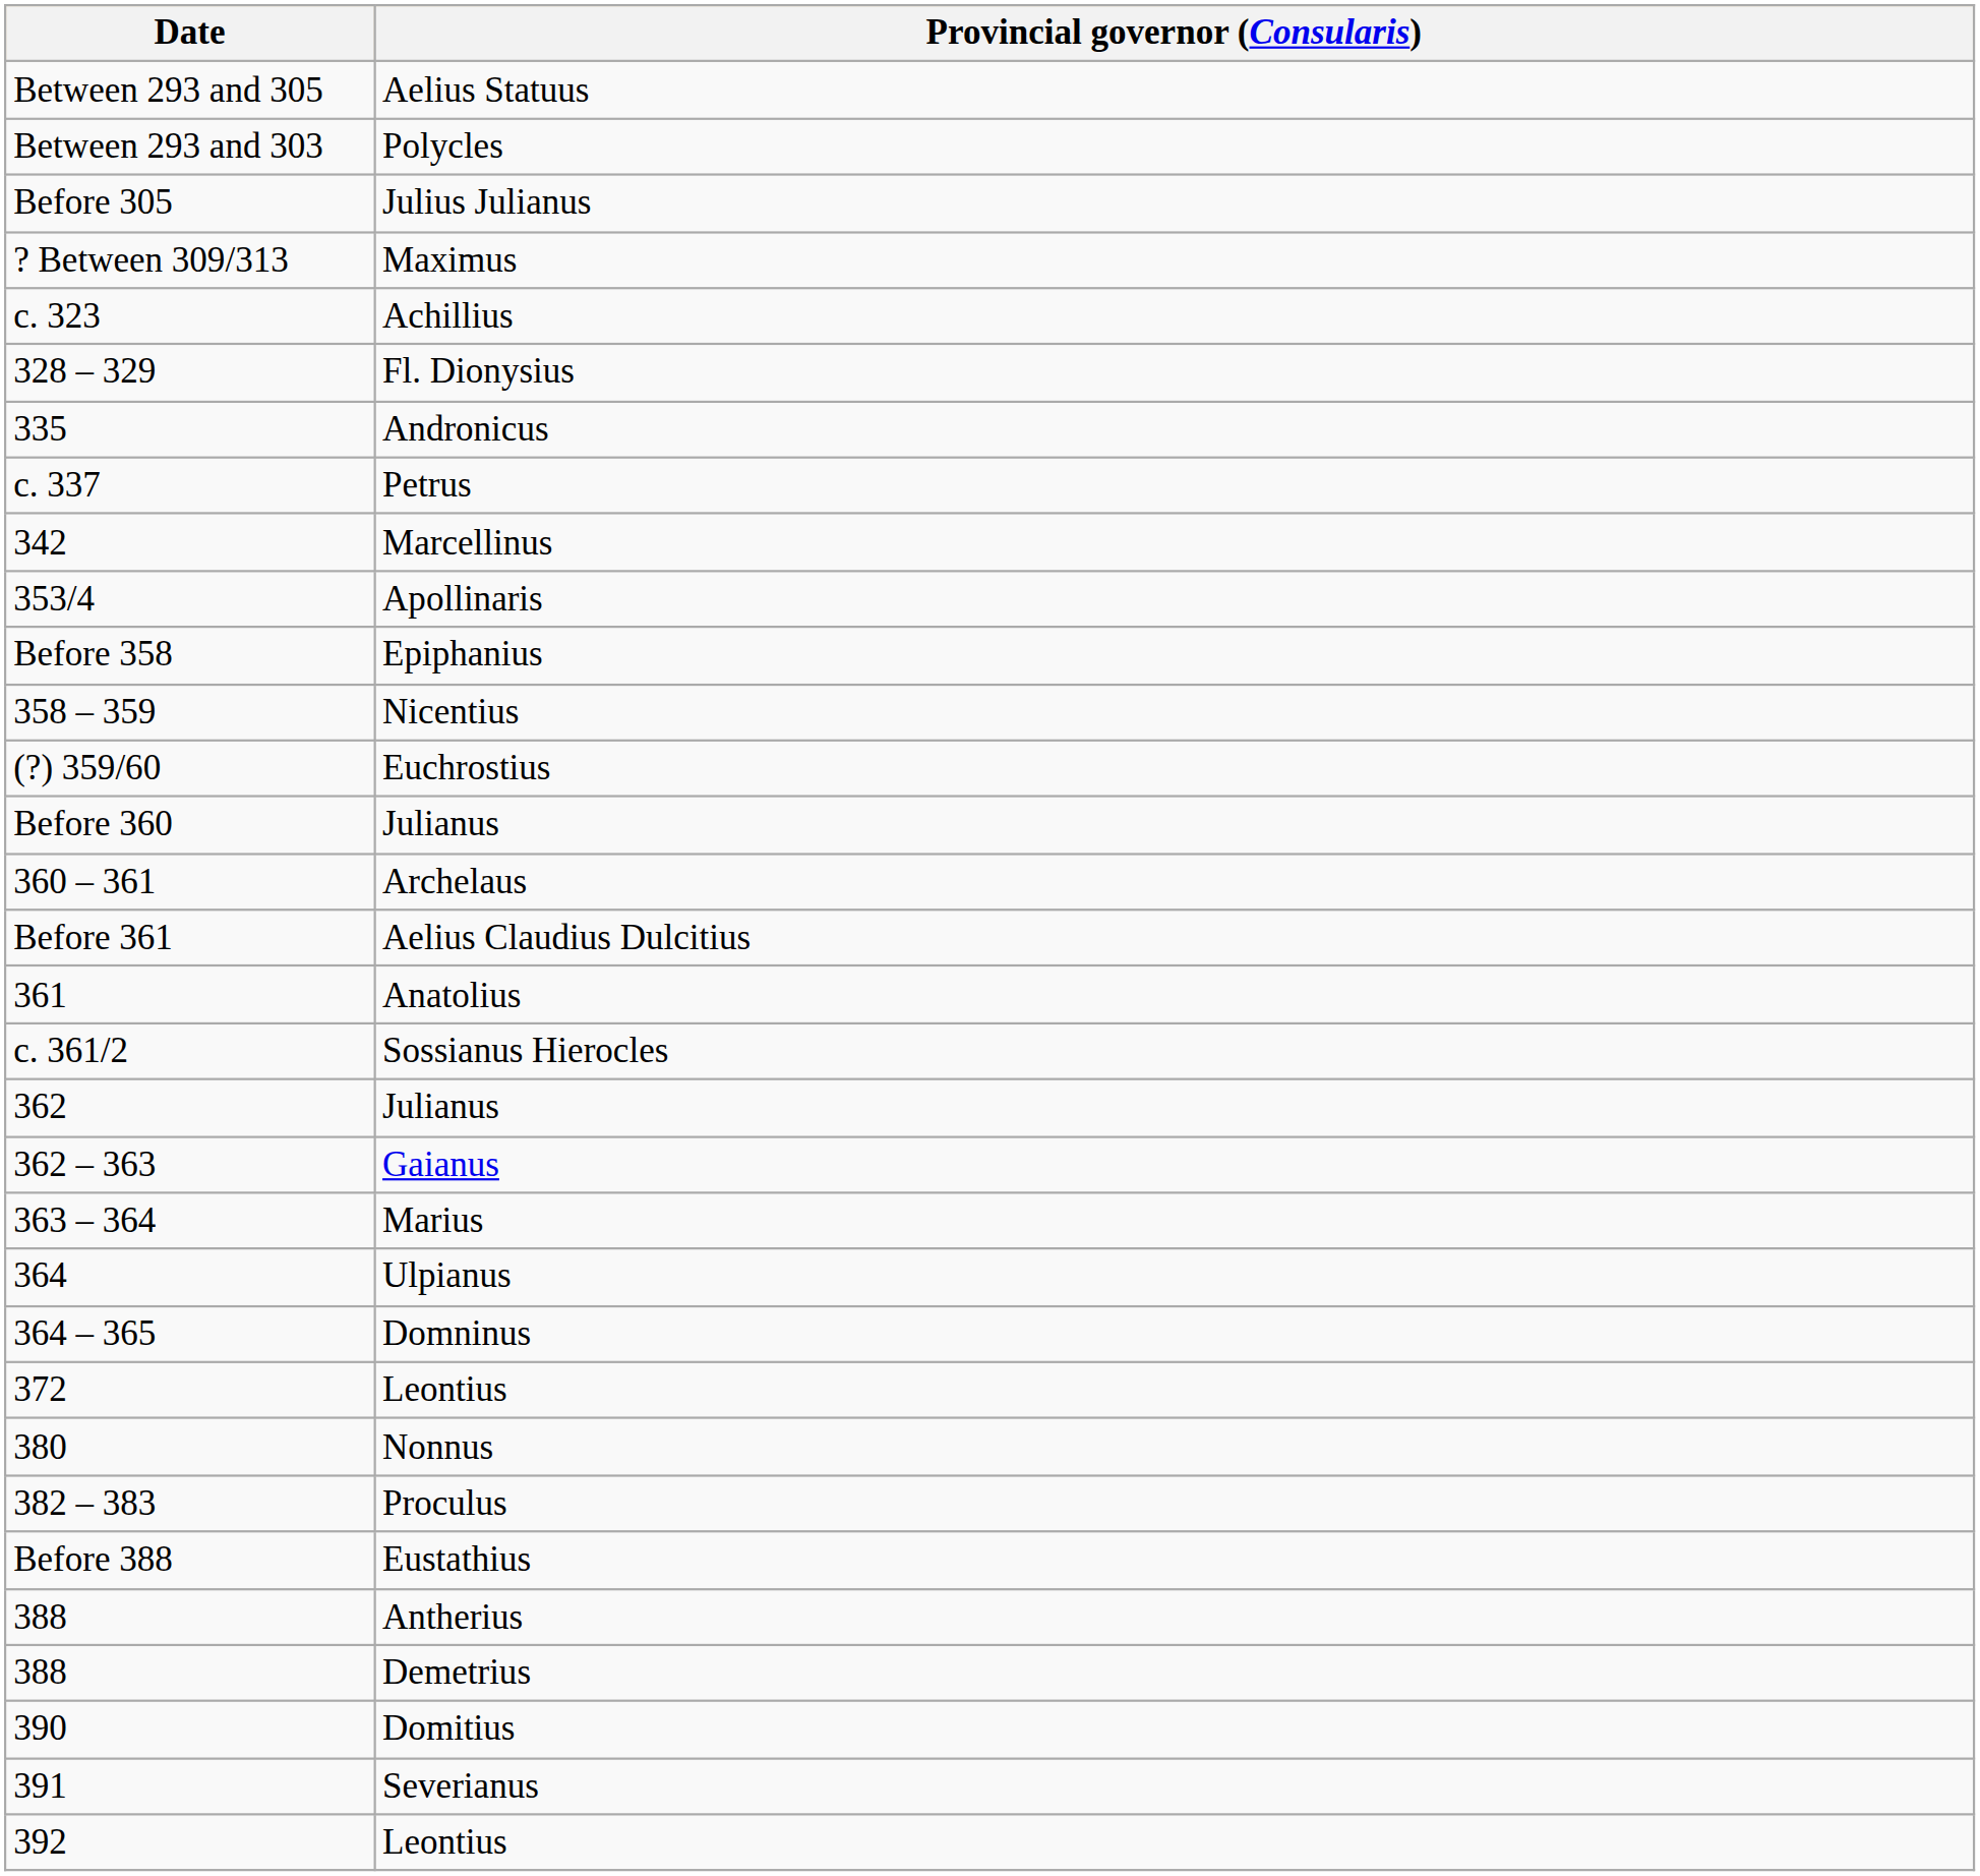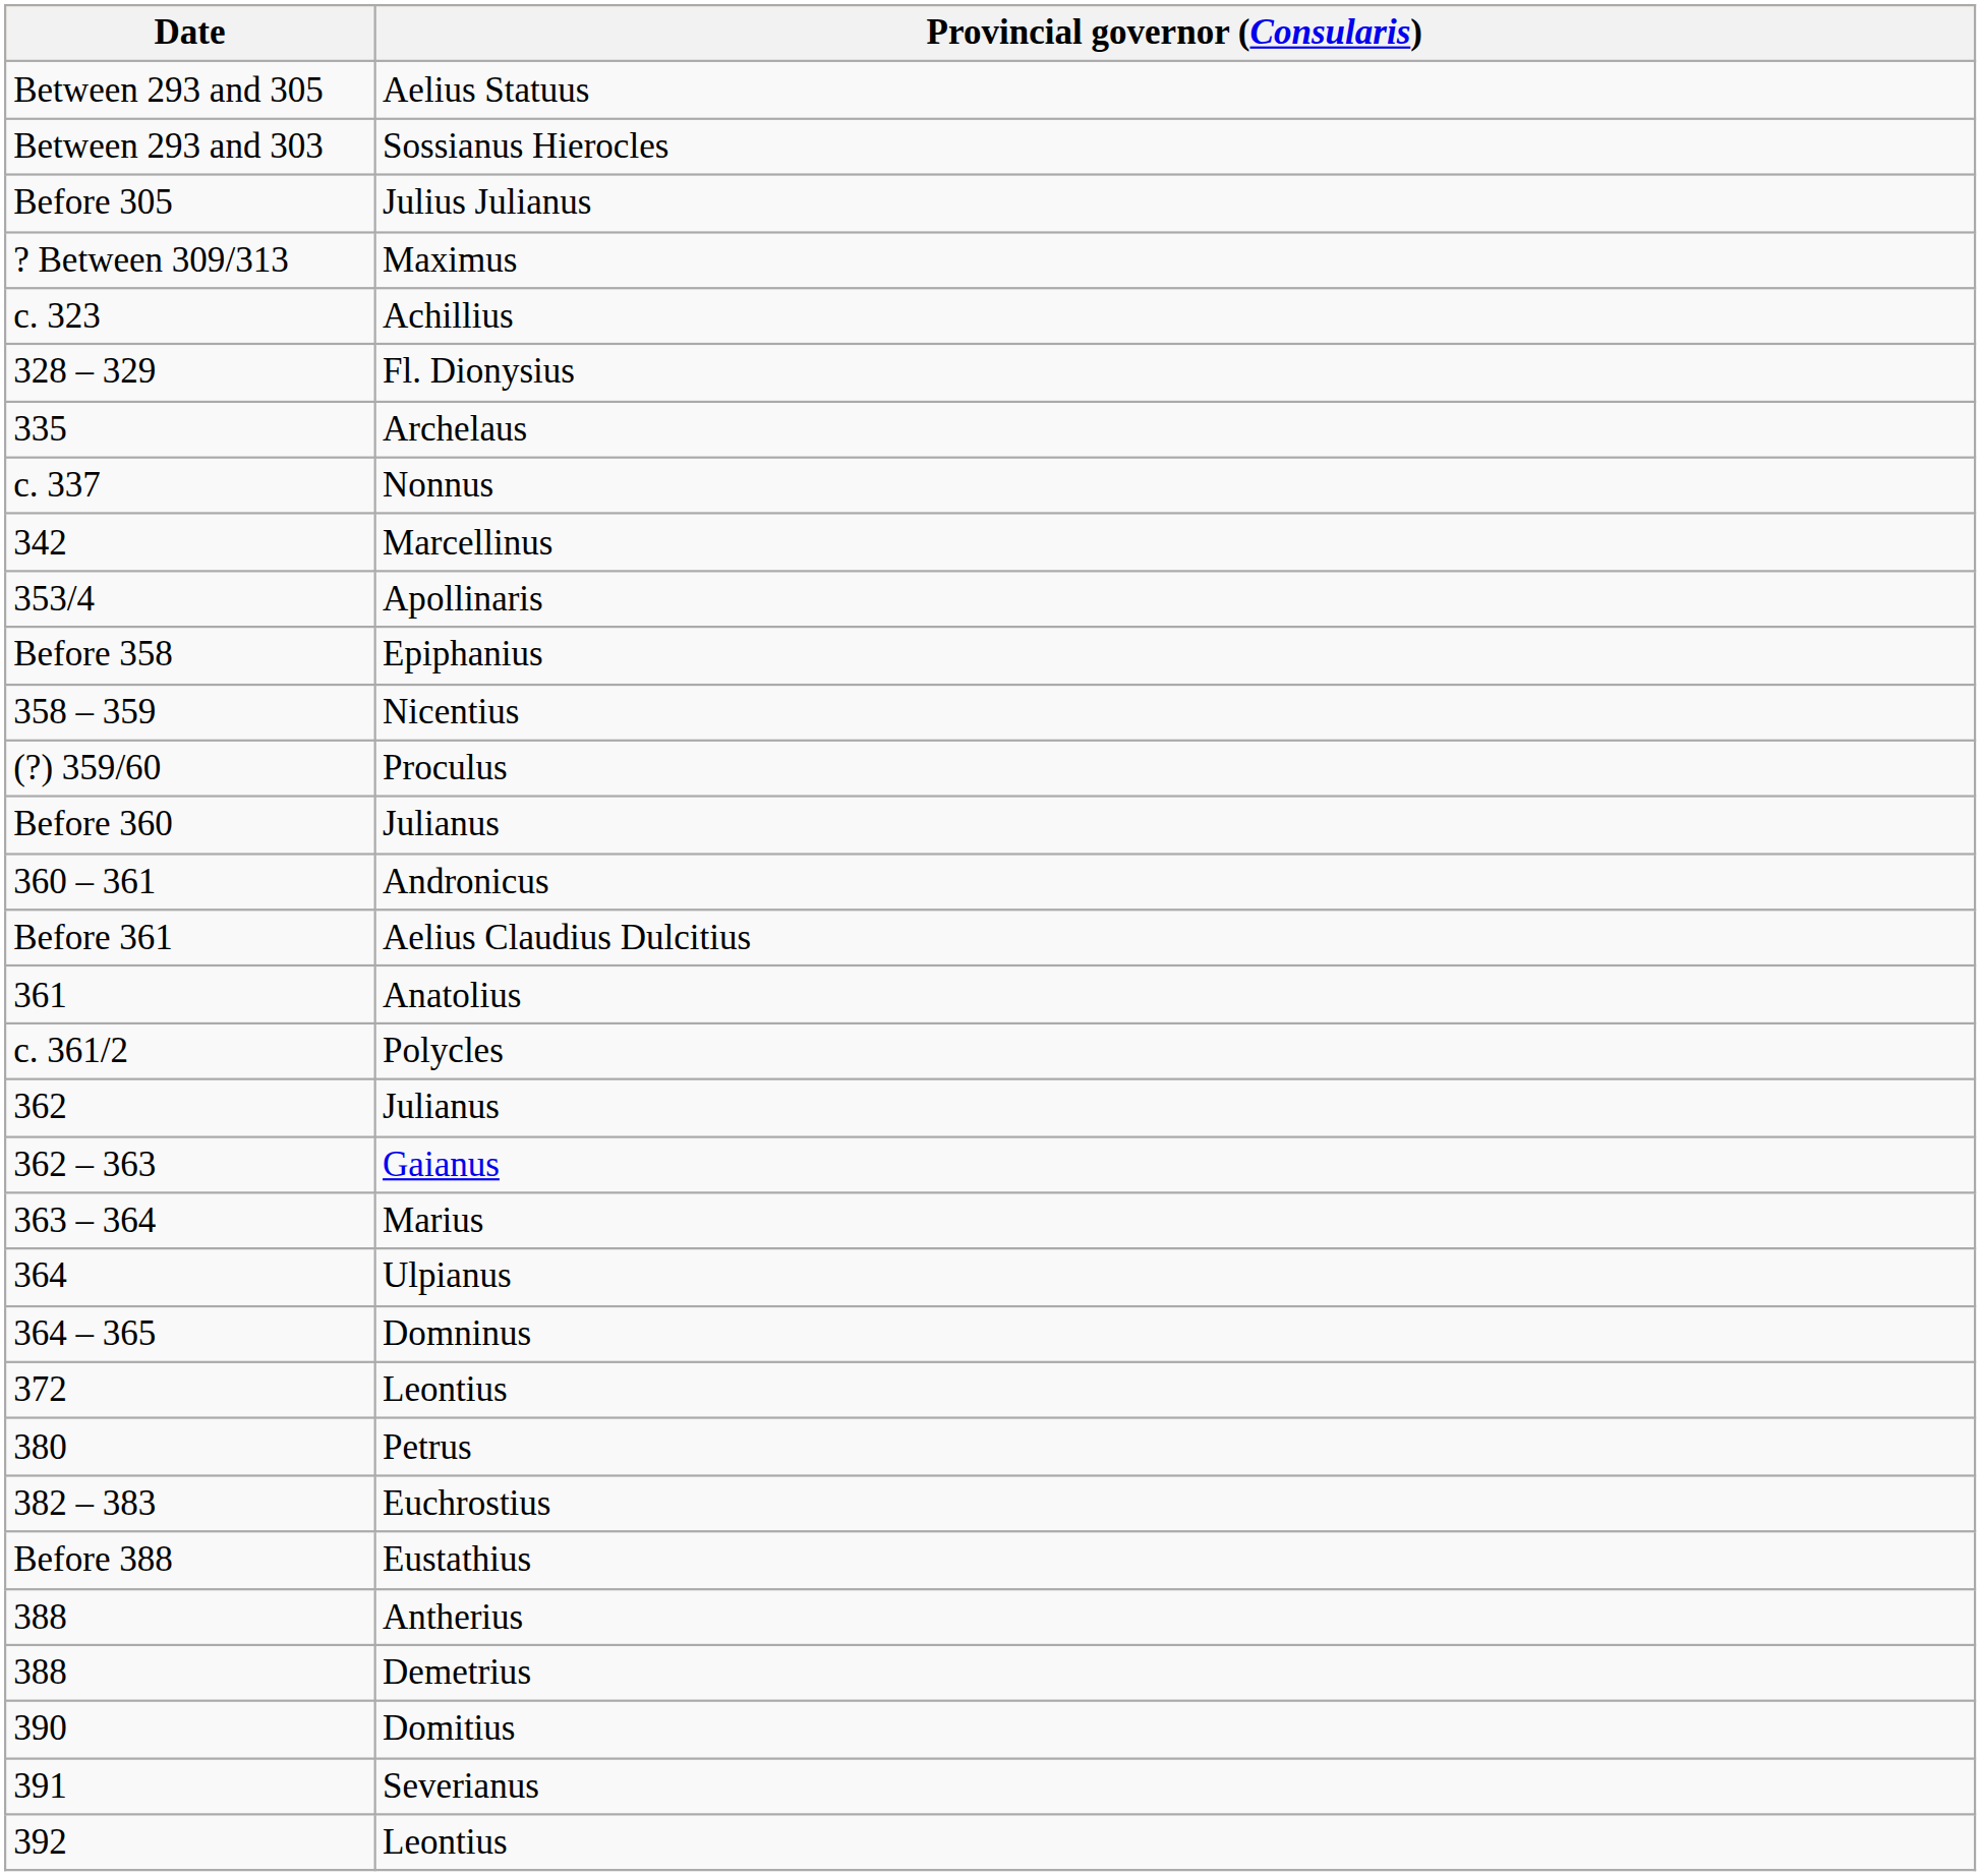row 3 | Provincial governor (Consularis): Polycles -> Sossianus Hierocles
row 8 | Provincial governor (Consularis): Andronicus -> Archelaus
row 9 | Provincial governor (Consularis): Petrus -> Nonnus
row 14 | Provincial governor (Consularis): Euchrostius -> Proculus
row 16 | Provincial governor (Consularis): Archelaus -> Andronicus
row 19 | Provincial governor (Consularis): Sossianus Hierocles -> Polycles
row 26 | Provincial governor (Consularis): Nonnus -> Petrus
row 27 | Provincial governor (Consularis): Proculus -> Euchrostius
